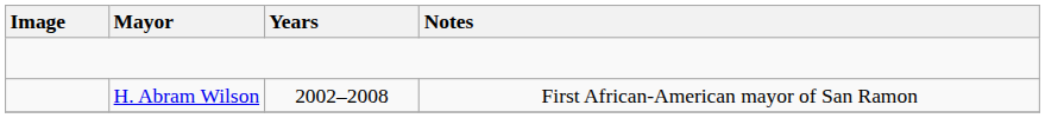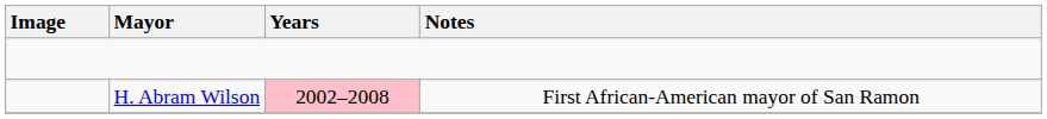H. Abram Wilson | Years: no background -> pink background
